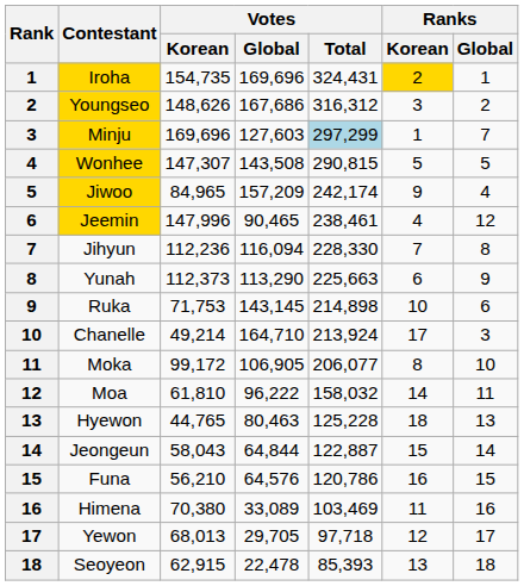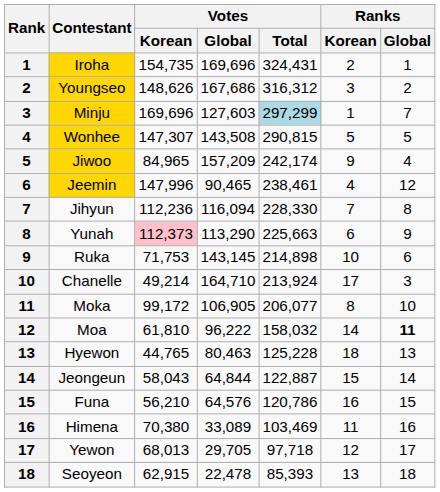Iroha | Ranks / Korean: gold background -> no background
Yunah | Votes / Korean: no background -> pink background
Moa | Ranks / Global: normal -> bold
